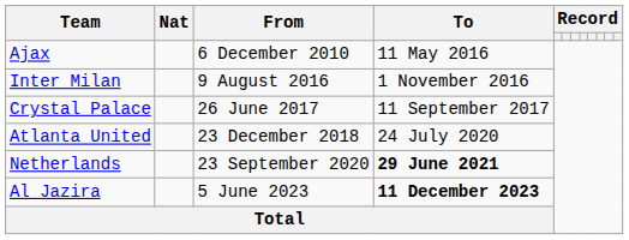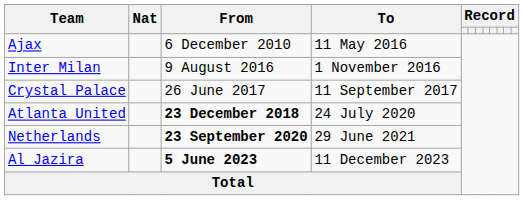Atlanta United | From: normal -> bold
Netherlands | From: normal -> bold
Netherlands | To: bold -> normal
Al Jazira | From: normal -> bold
Al Jazira | To: bold -> normal
